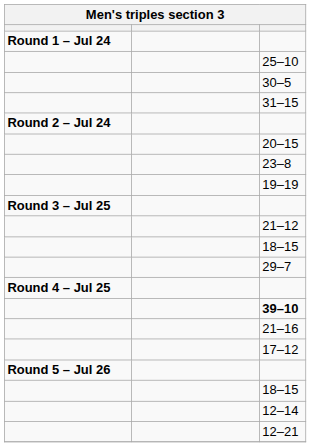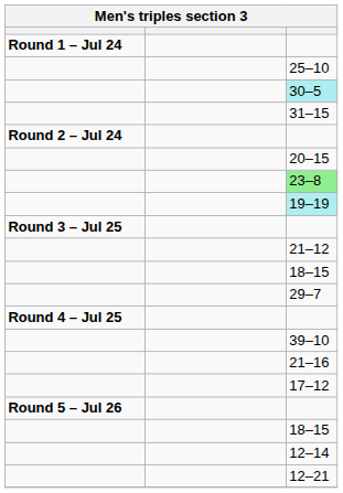30–5 | column 3: no background -> paleturquoise background
23–8 | column 3: no background -> lightgreen background
19–19 | column 3: no background -> paleturquoise background
39–10 | column 3: bold -> normal
